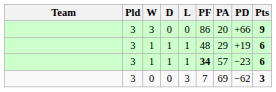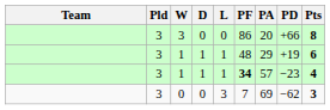row 2 | Pts: 9 -> 8
row 4 | Pts: 6 -> 4
